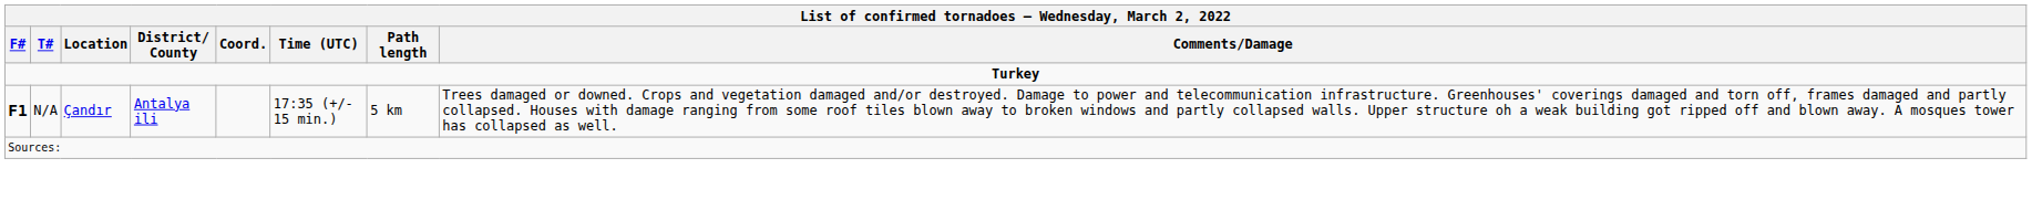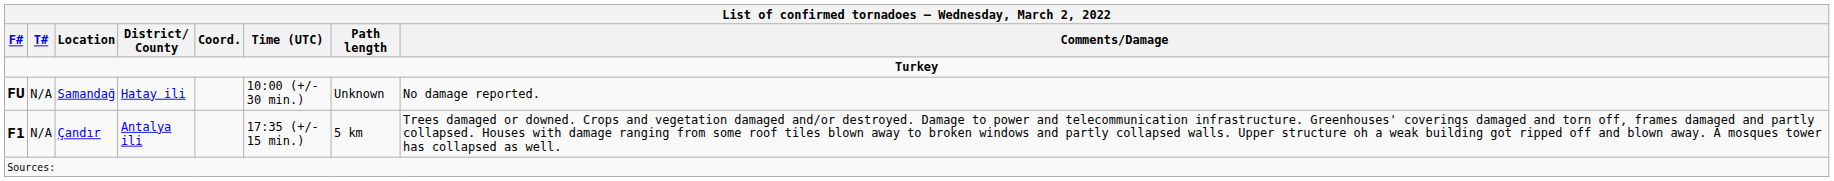+ row: FU | N/A | Samandağ | Hatay ili | 10:00 (+/- 30 min.) | Unknown | No damage reported.
